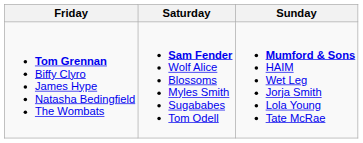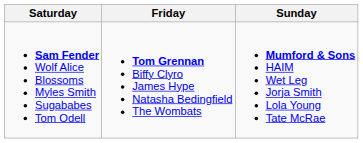columns swapped: Friday <-> Saturday
